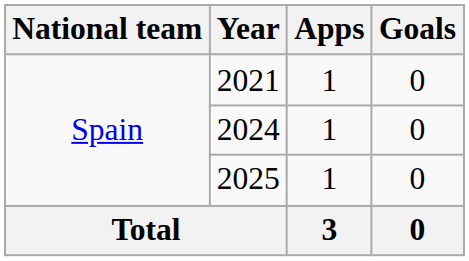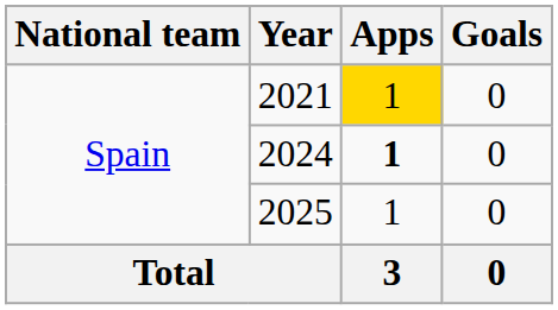2021 | Apps: no background -> gold background
2024 | Apps: normal -> bold
